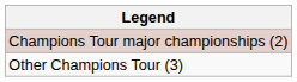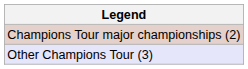row 3 | column 1: no background -> lavender background
